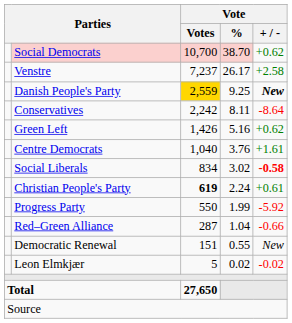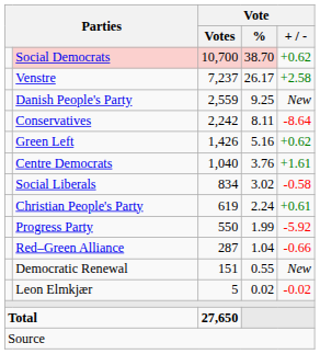Danish People's Party | Vote / Votes: gold background -> no background
Danish People's Party | Vote / + / -: bold -> normal
Social Liberals | Vote / + / -: bold -> normal
Christian People's Party | Vote / Votes: bold -> normal
